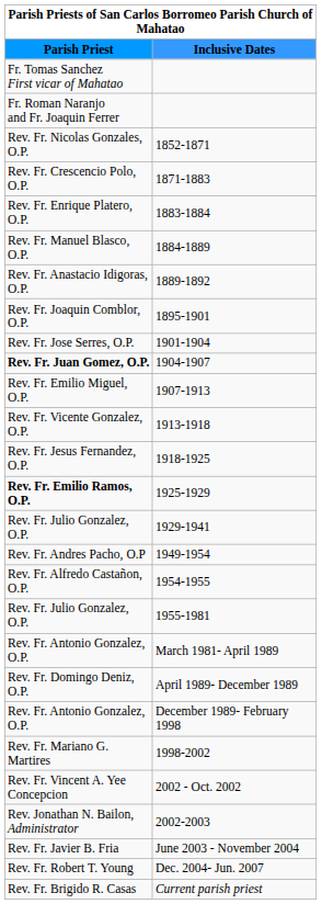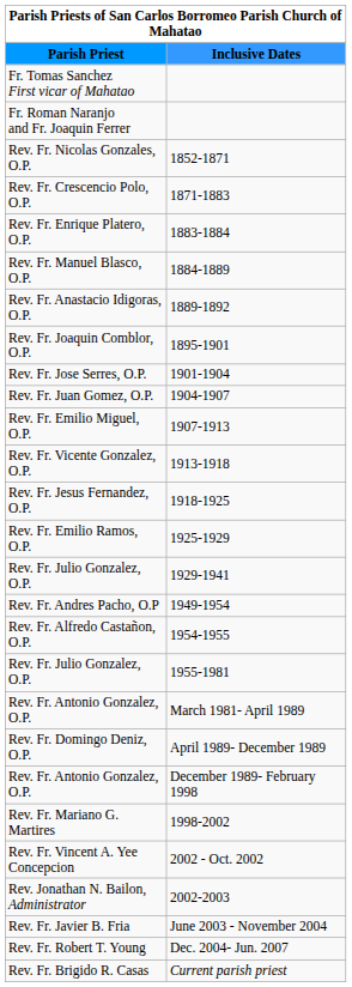Rev. Fr. Juan Gomez, O.P. | Parish Priest: bold -> normal
Rev. Fr. Emilio Ramos, O.P. | Parish Priest: bold -> normal
